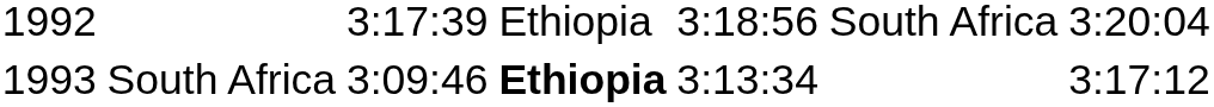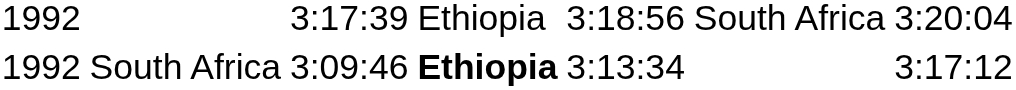row 2 | column 1: 1993 -> 1992
